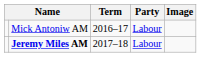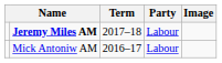rows swapped: Mick Antoniw AM <-> Jeremy Miles AM
